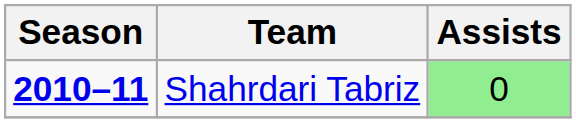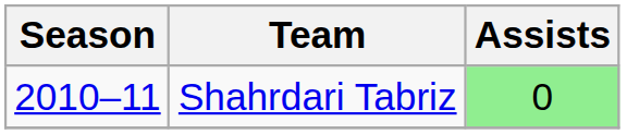Shahrdari Tabriz | Season: bold -> normal
